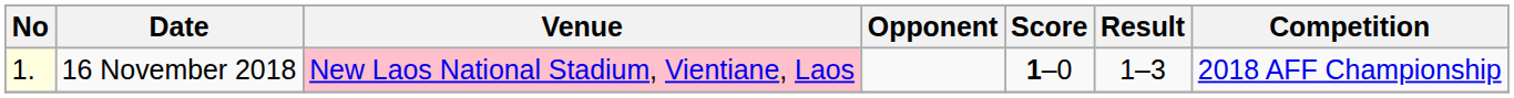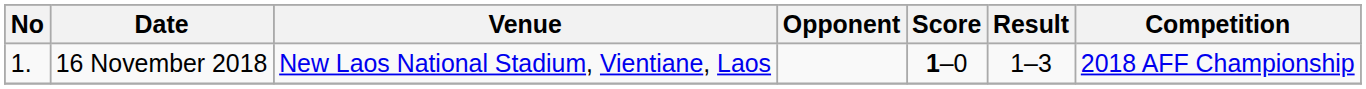16 November 2018 | No: lightyellow background -> no background
16 November 2018 | Venue: pink background -> no background
